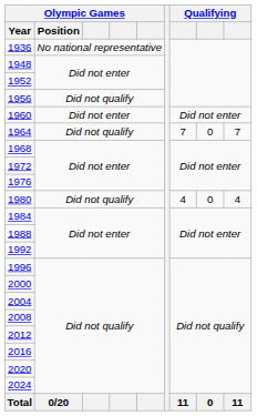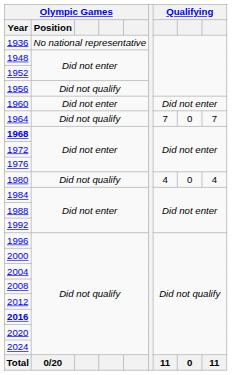1968 | Olympic Games / Year: normal -> bold
2016 | Olympic Games / Year: normal -> bold
